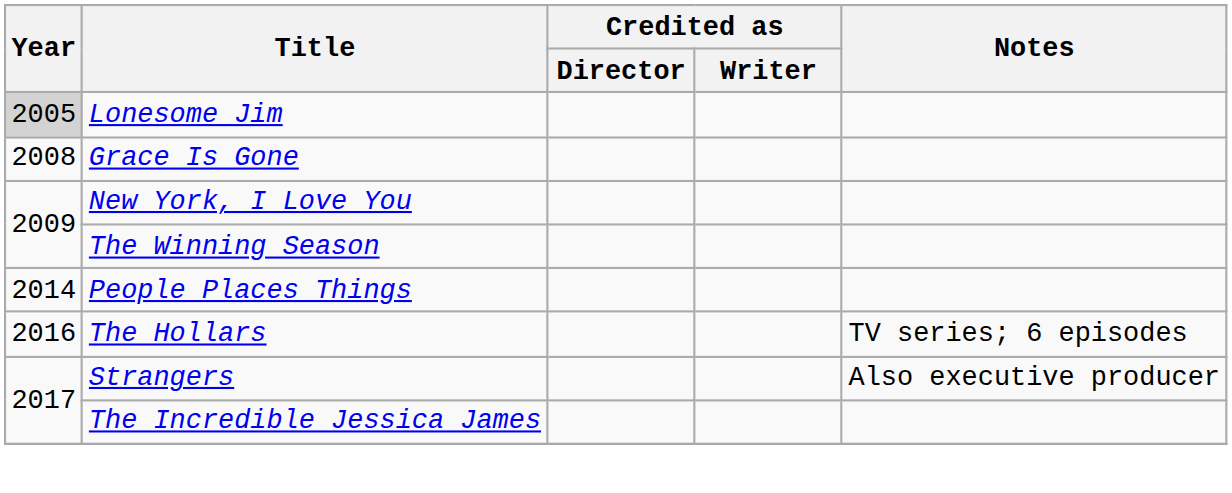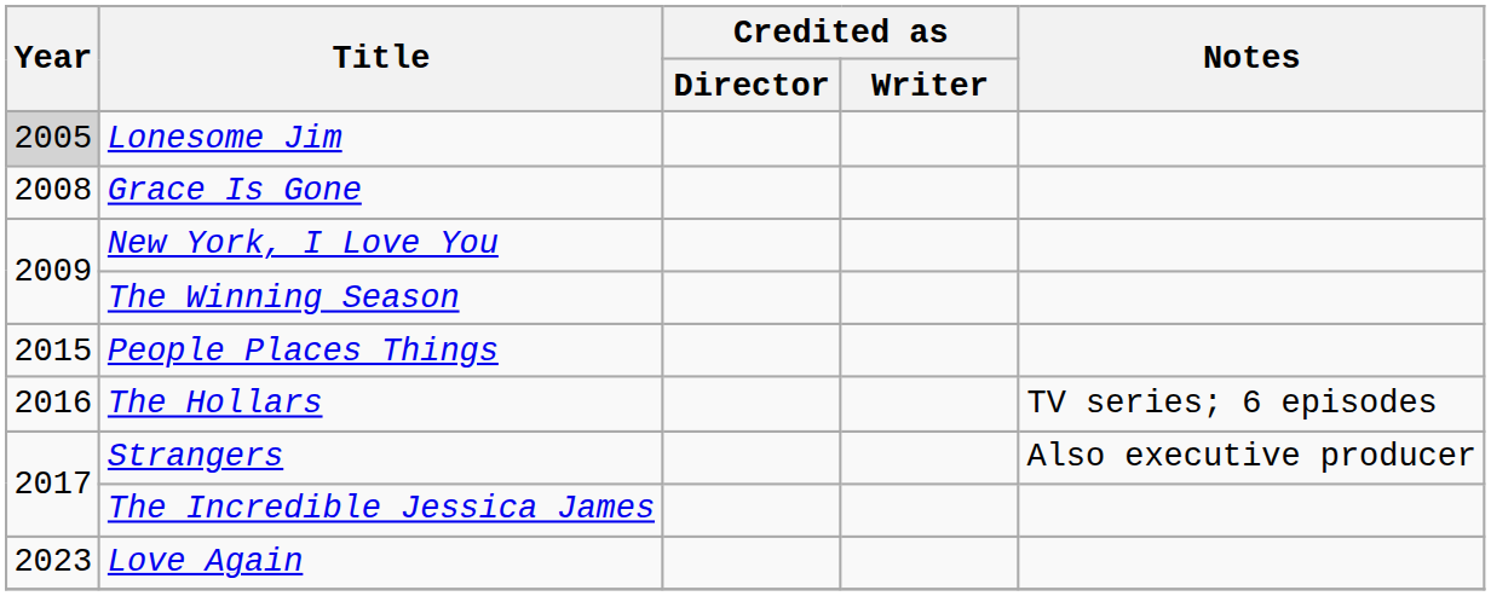People Places Things | Year: 2014 -> 2015
+ row: 2023 | Love Again
